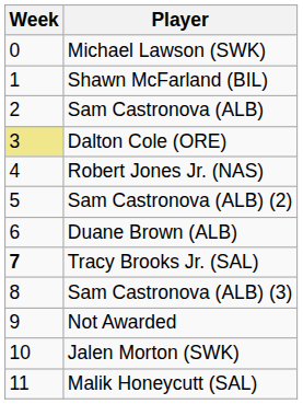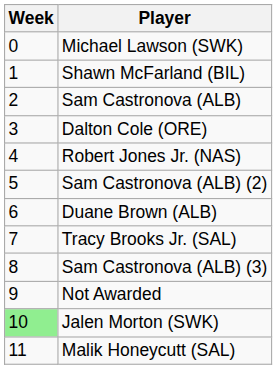Dalton Cole (ORE) | Week: khaki background -> no background
Tracy Brooks Jr. (SAL) | Week: bold -> normal
Jalen Morton (SWK) | Week: no background -> lightgreen background
